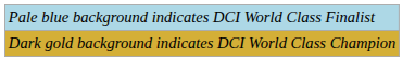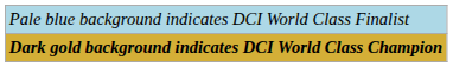row 2 | column 1: normal -> bold
